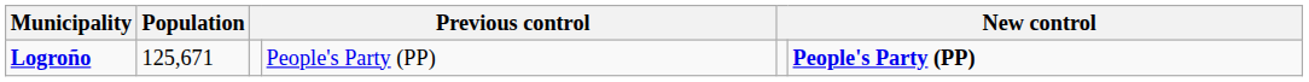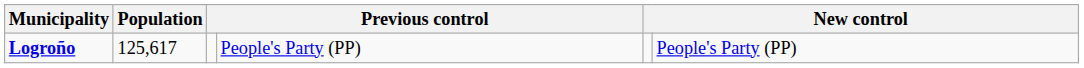Logroño | Population: 125,671 -> 125,617
Logroño | column 6: bold -> normal
